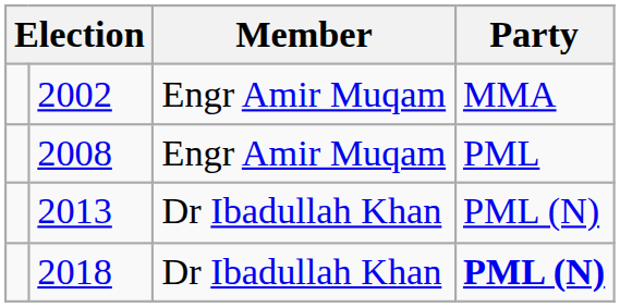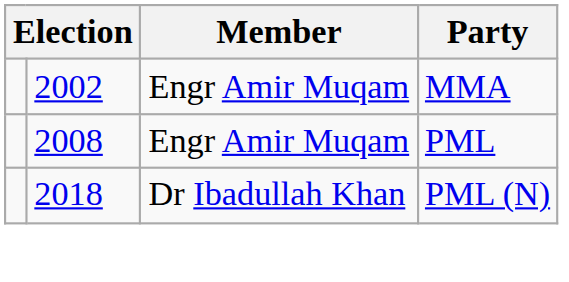- row: 2013 | Dr Ibadullah Khan | PML (N)
2018 | Party: bold -> normal
